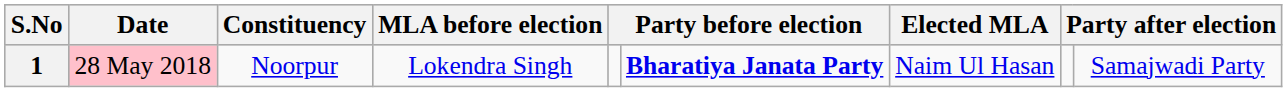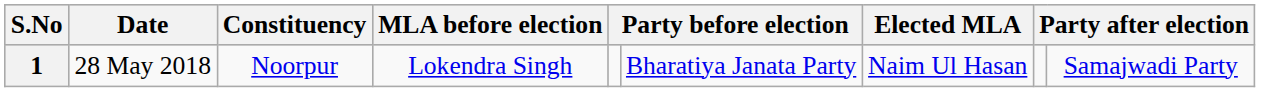1 | Date: pink background -> no background
1 | column 6: bold -> normal
